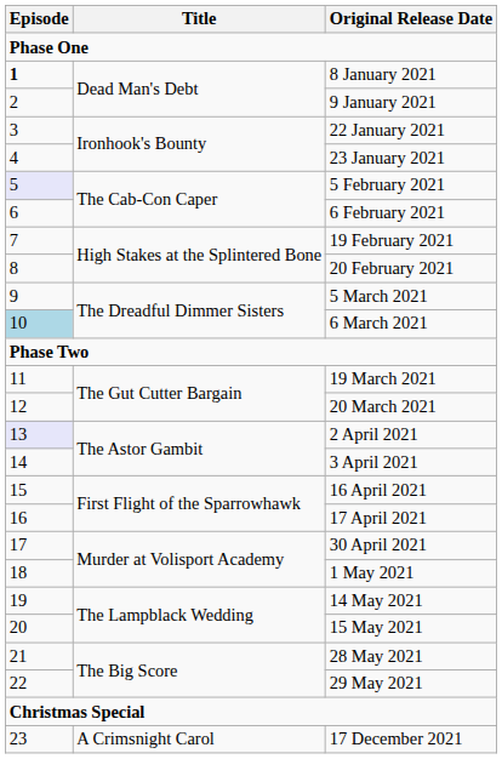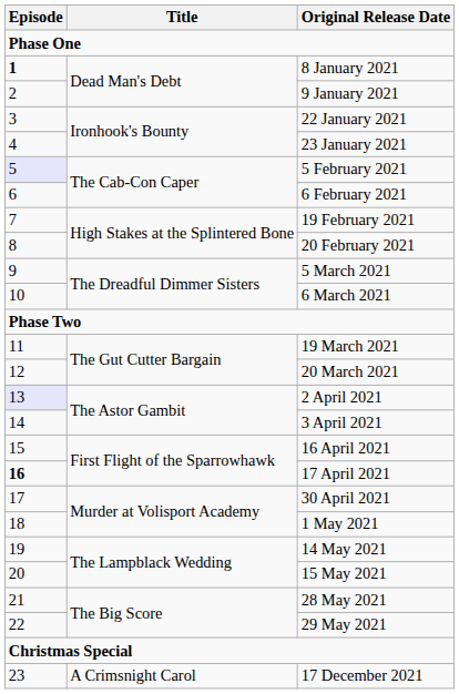6 March 2021 | Episode: lightblue background -> no background
17 April 2021 | Episode: normal -> bold
